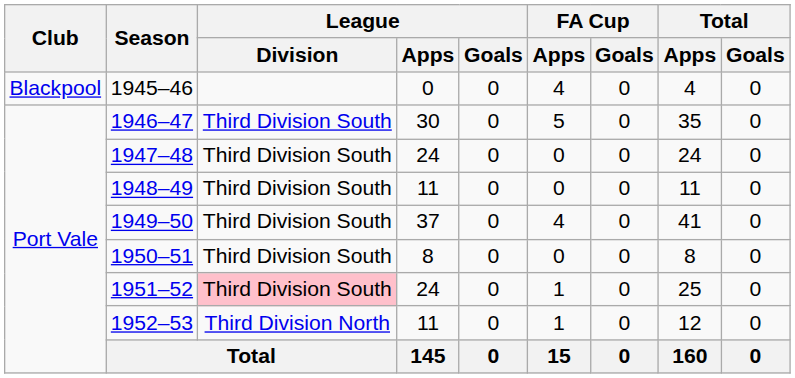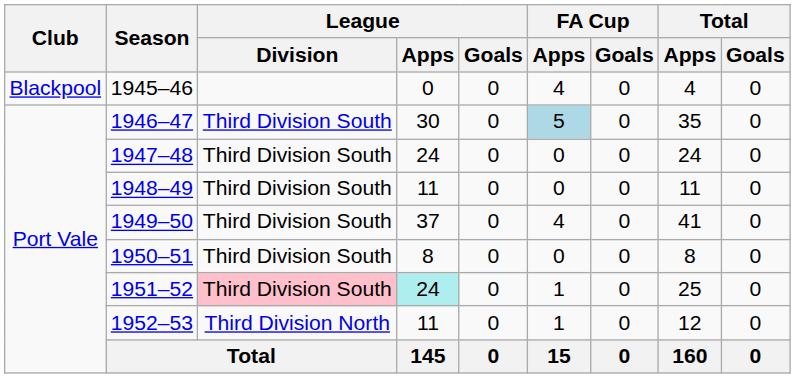1946–47 | FA Cup / Apps: no background -> lightblue background
1951–52 | League / Apps: no background -> paleturquoise background
